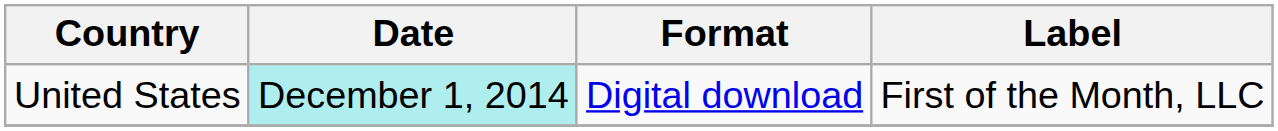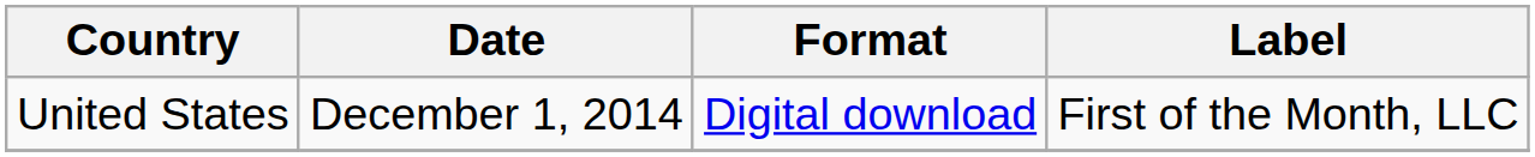United States | Date: paleturquoise background -> no background
